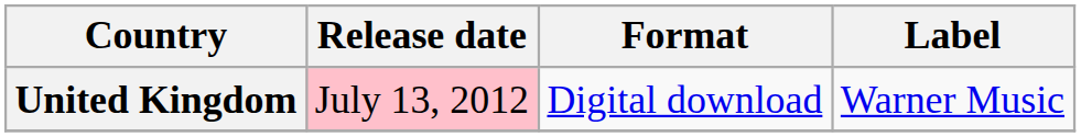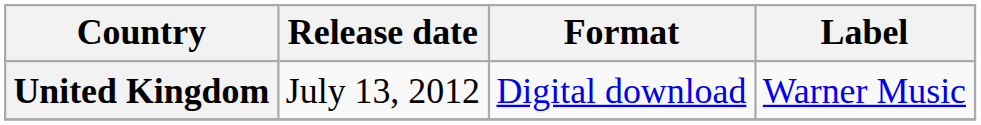United Kingdom | Release date: pink background -> no background
